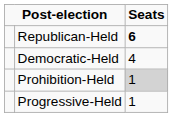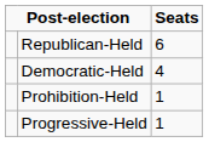Republican-Held | column 3: bold -> normal
Prohibition-Held | column 3: lightgrey background -> no background
